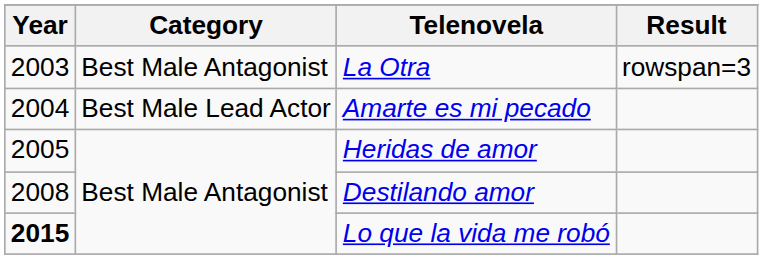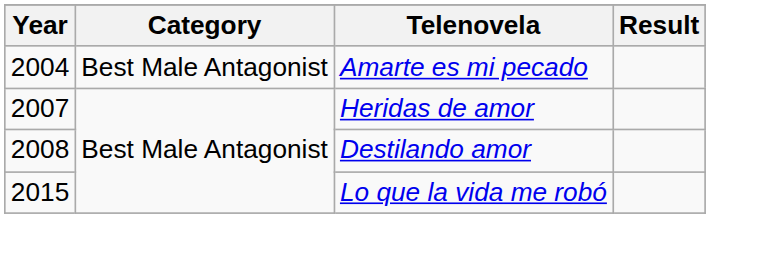- row: 2003 | Best Male Antagonist | La Otra | rowspan=3
Amarte es mi pecado | Category: Best Male Lead Actor -> Best Male Antagonist
Heridas de amor | Year: 2005 -> 2007
Lo que la vida me robó | Year: bold -> normal
